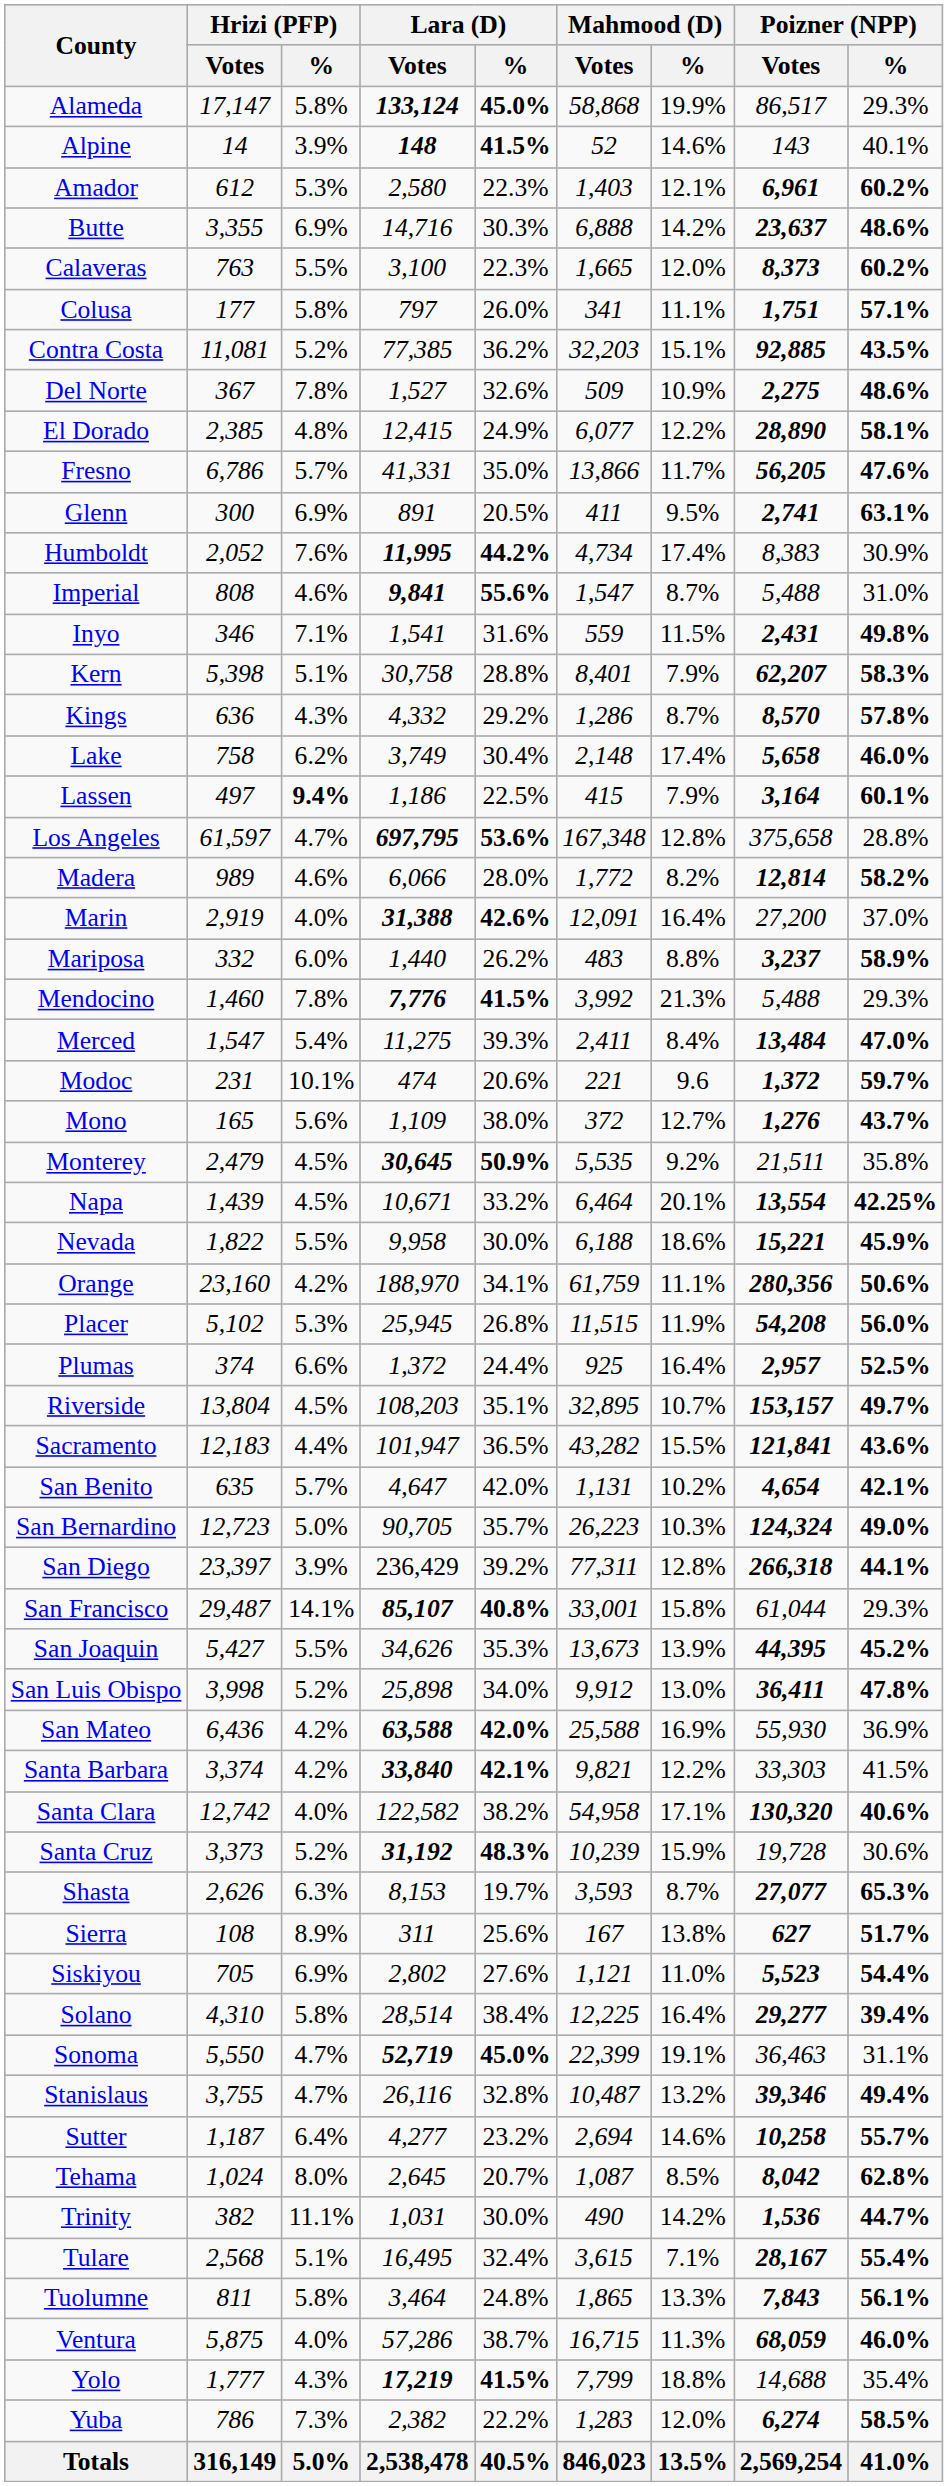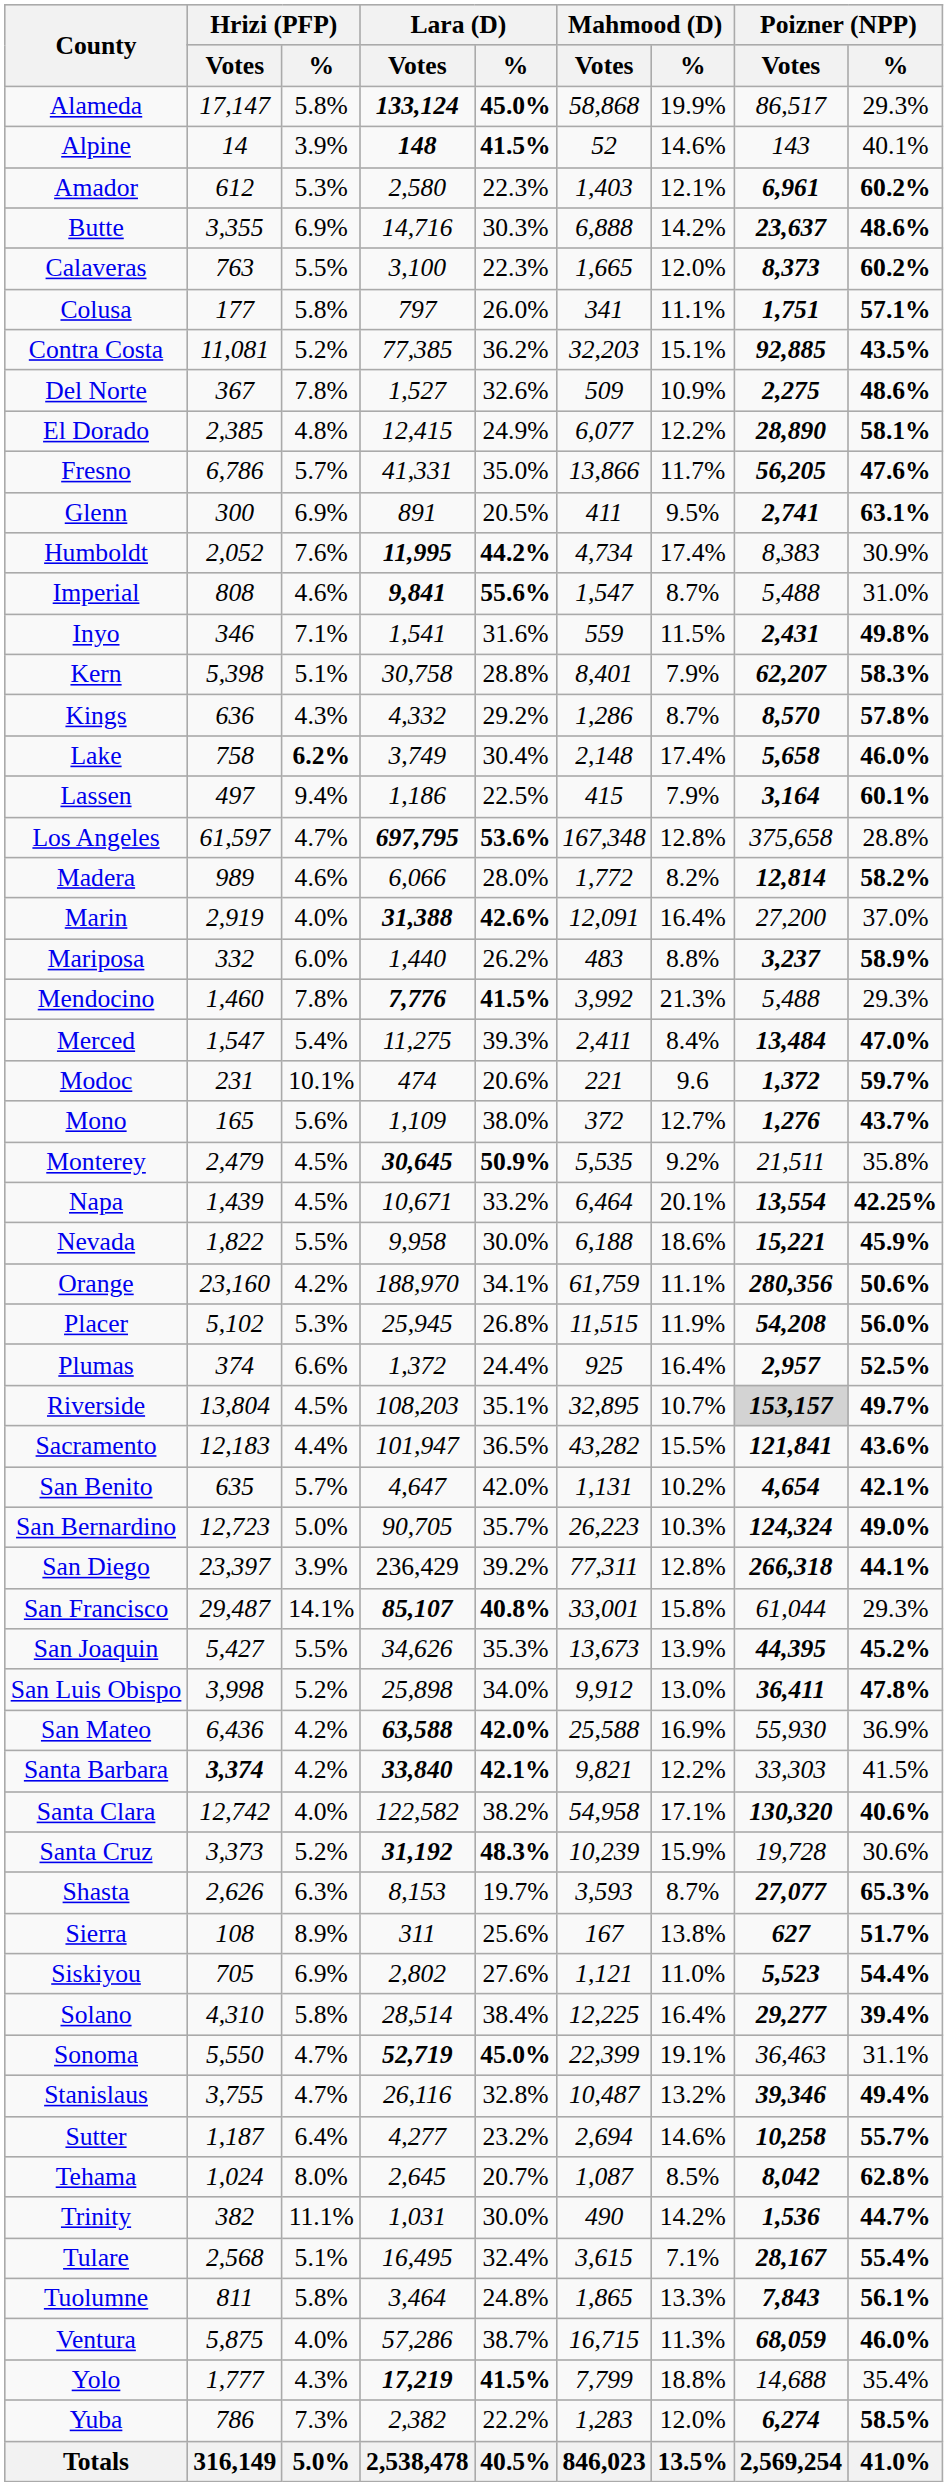Lake | Hrizi (PFP) / %: normal -> bold
Lassen | Hrizi (PFP) / %: bold -> normal
Riverside | Poizner (NPP) / Votes: no background -> lightgrey background
Santa Barbara | Hrizi (PFP) / Votes: normal -> bold
